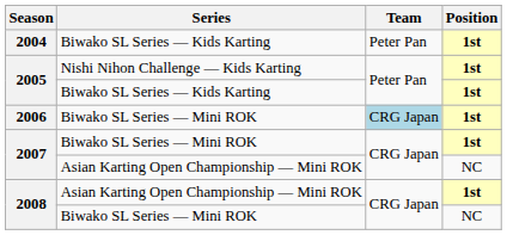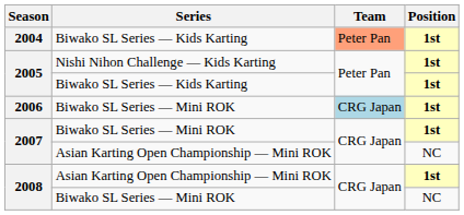2004 | Team: no background -> lightsalmon background
